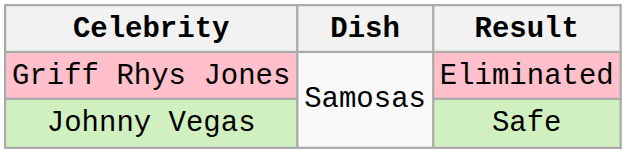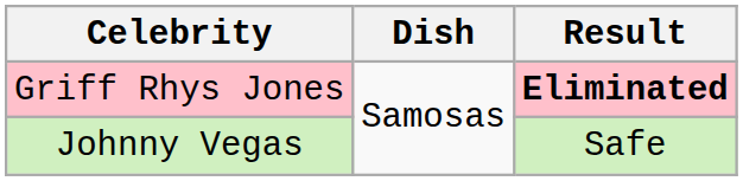Griff Rhys Jones | Result: normal -> bold
